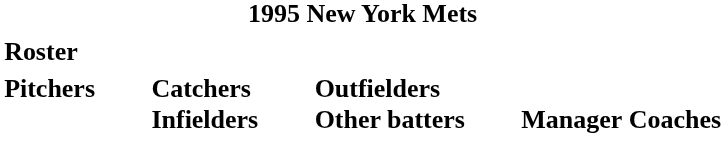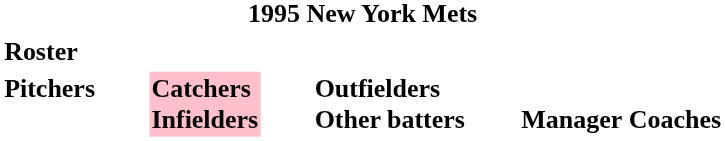Pitchers | column 2: no background -> pink background
